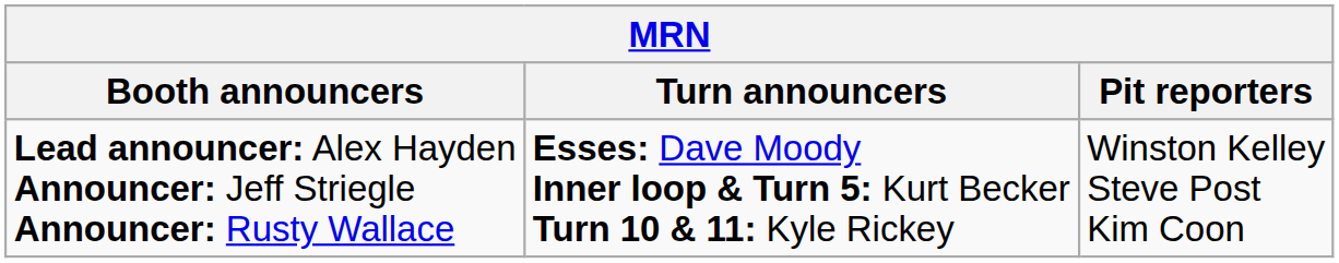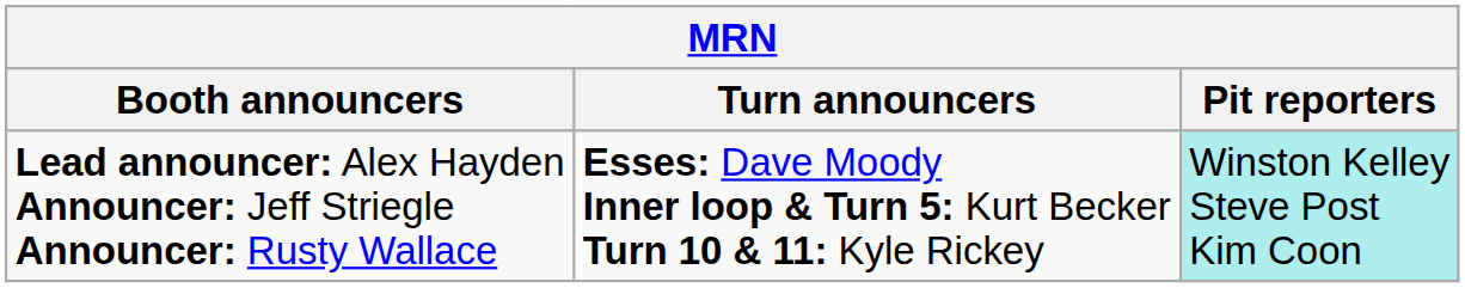row 3 | Pit reporters: no background -> paleturquoise background
